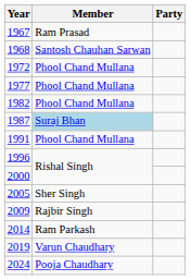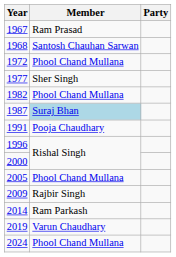1977 | Member: Phool Chand Mullana -> Sher Singh
1991 | Member: Phool Chand Mullana -> Pooja Chaudhary
2005 | Member: Sher Singh -> Phool Chand Mullana
2024 | Member: Pooja Chaudhary -> Phool Chand Mullana
